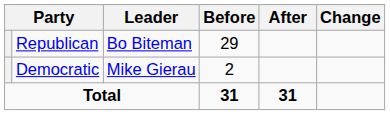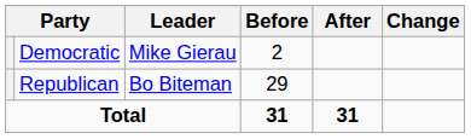rows swapped: Republican <-> Democratic
